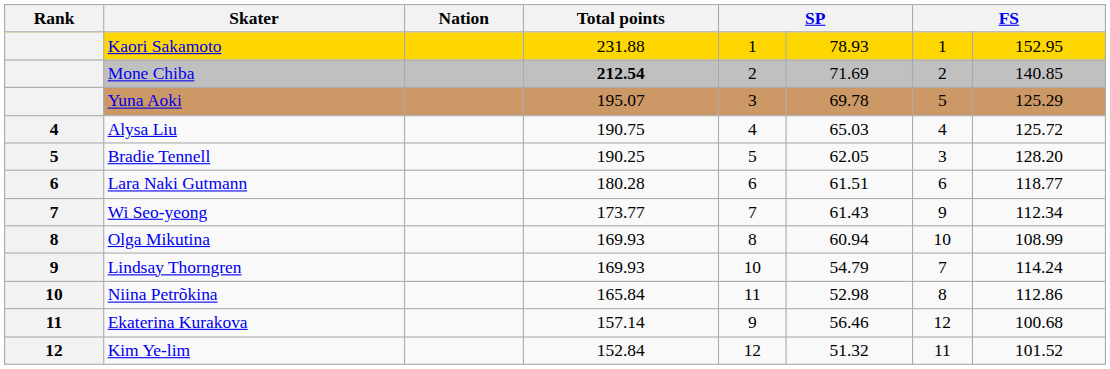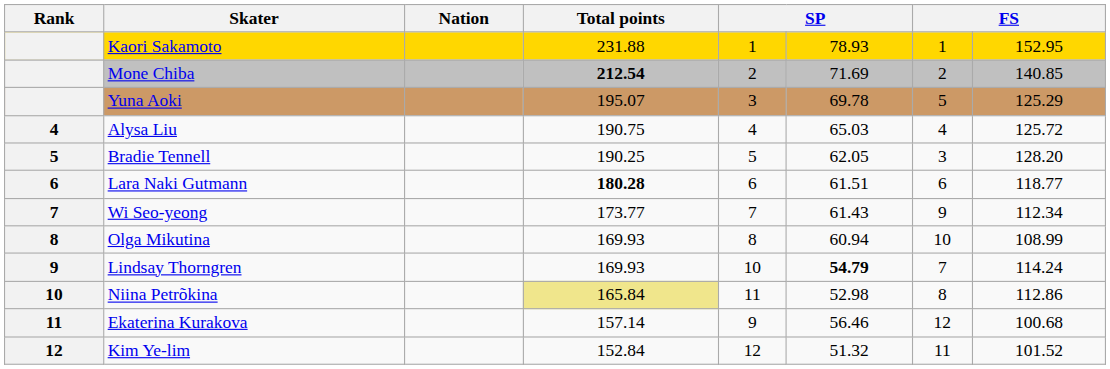Lara Naki Gutmann | Total points: normal -> bold
Lindsay Thorngren | column 6: normal -> bold
Niina Petrõkina | Total points: no background -> khaki background
